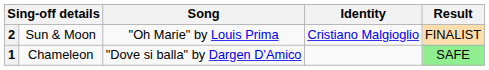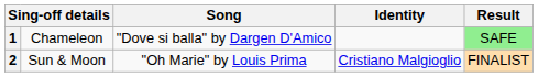rows swapped: 1 <-> 2
